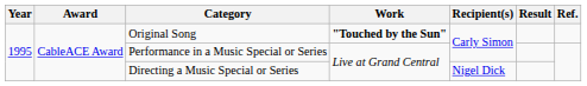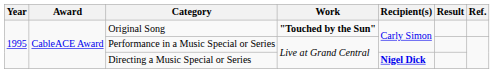Directing a Music Special or Series | Recipient(s): normal -> bold
